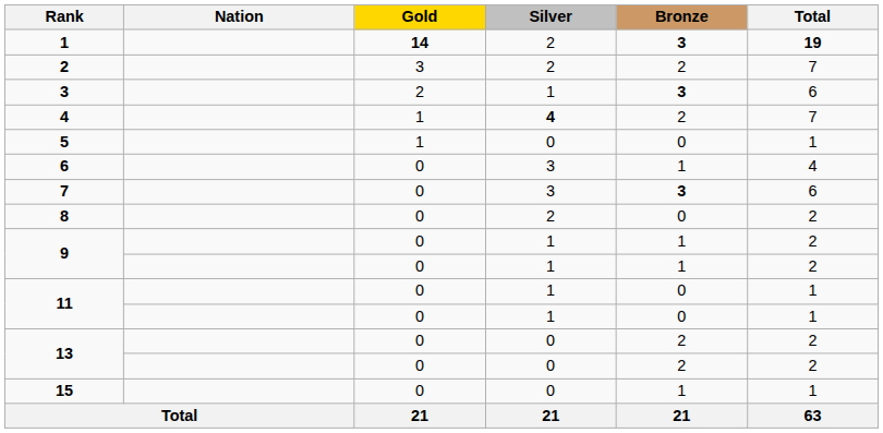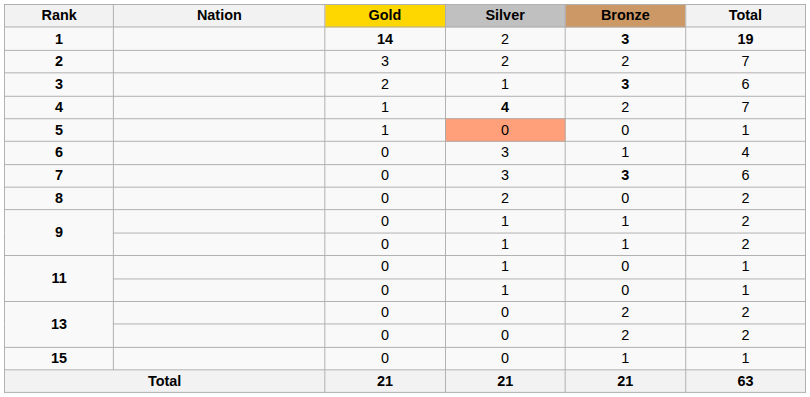5 | Silver: no background -> lightsalmon background
